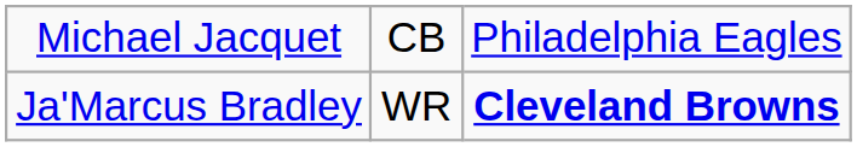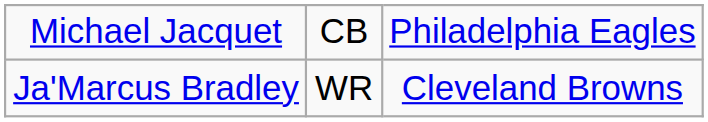Ja'Marcus Bradley | column 3: bold -> normal
